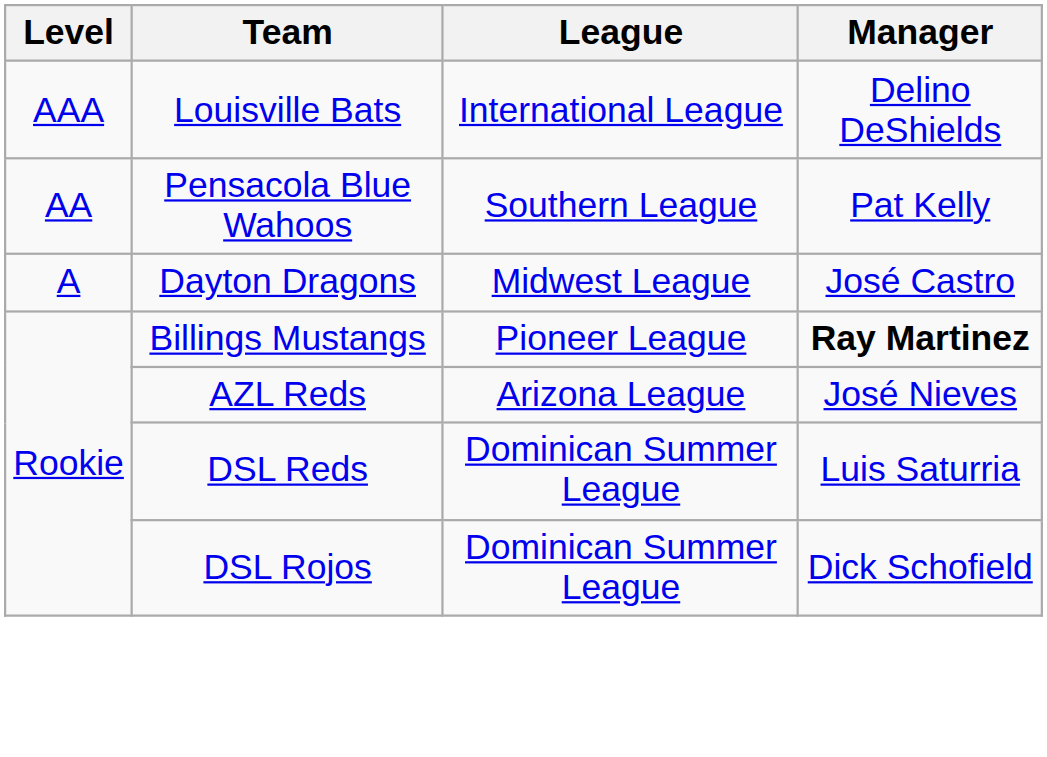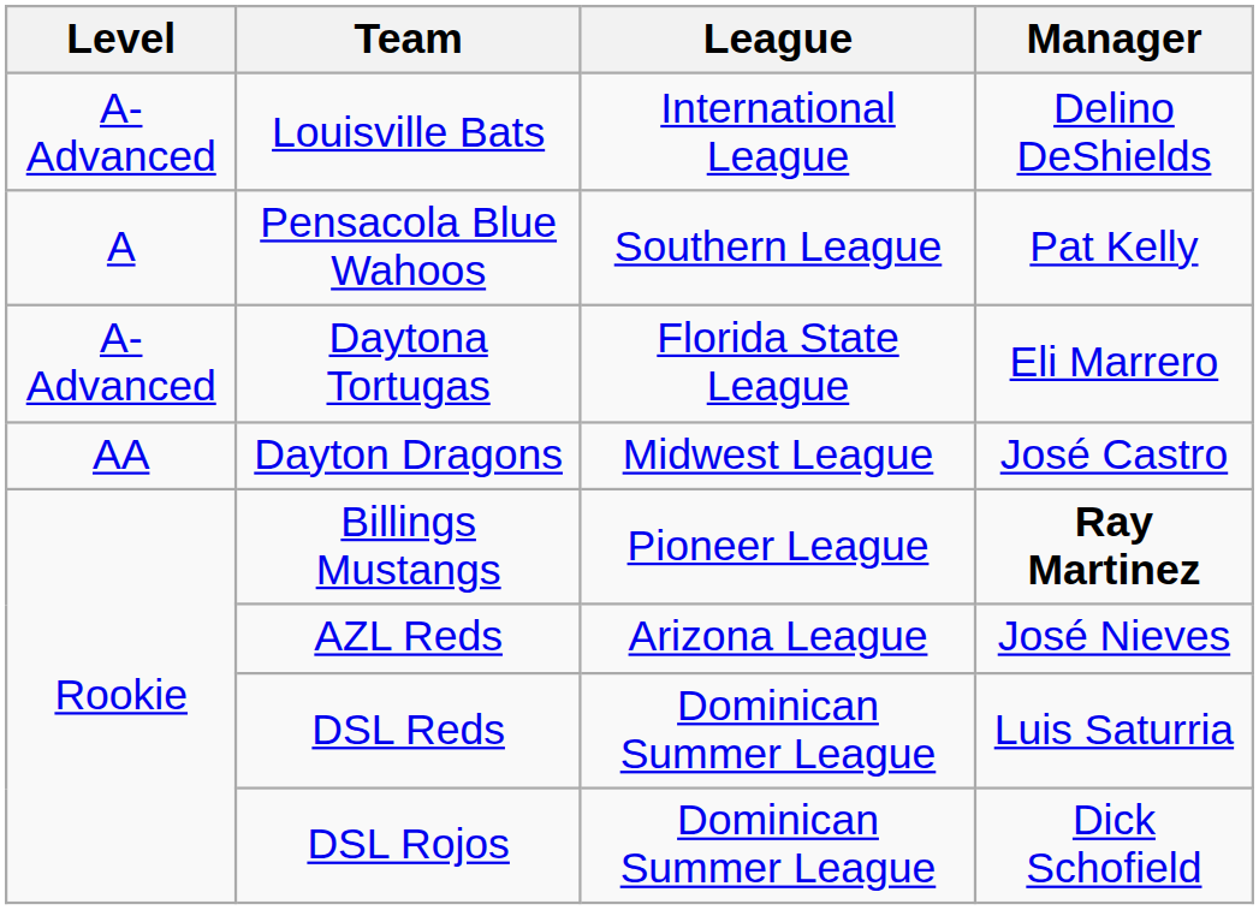Louisville Bats | Level: AAA -> A-Advanced
Pensacola Blue Wahoos | Level: AA -> A
+ row: A-Advanced | Daytona Tortugas | Florida State League | Eli Marrero
Dayton Dragons | Level: A -> AA
